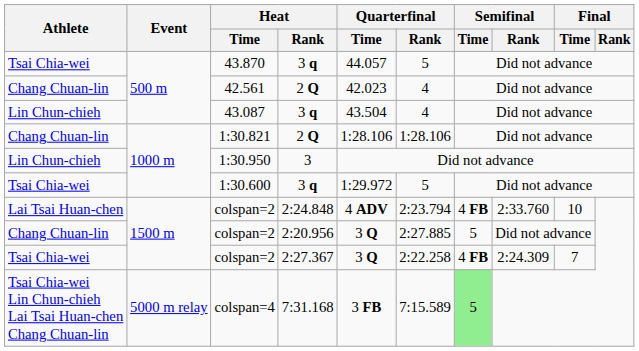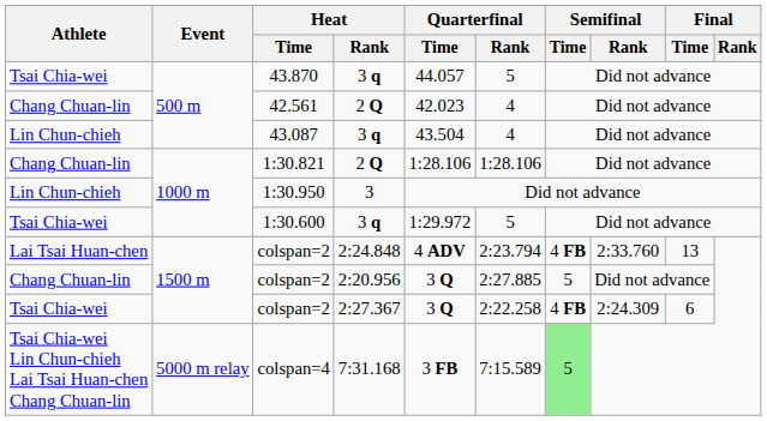colspan=2 / 2:24.848 | Final / Time: 10 -> 13
colspan=2 / 2:27.367 | Final / Time: 7 -> 6
